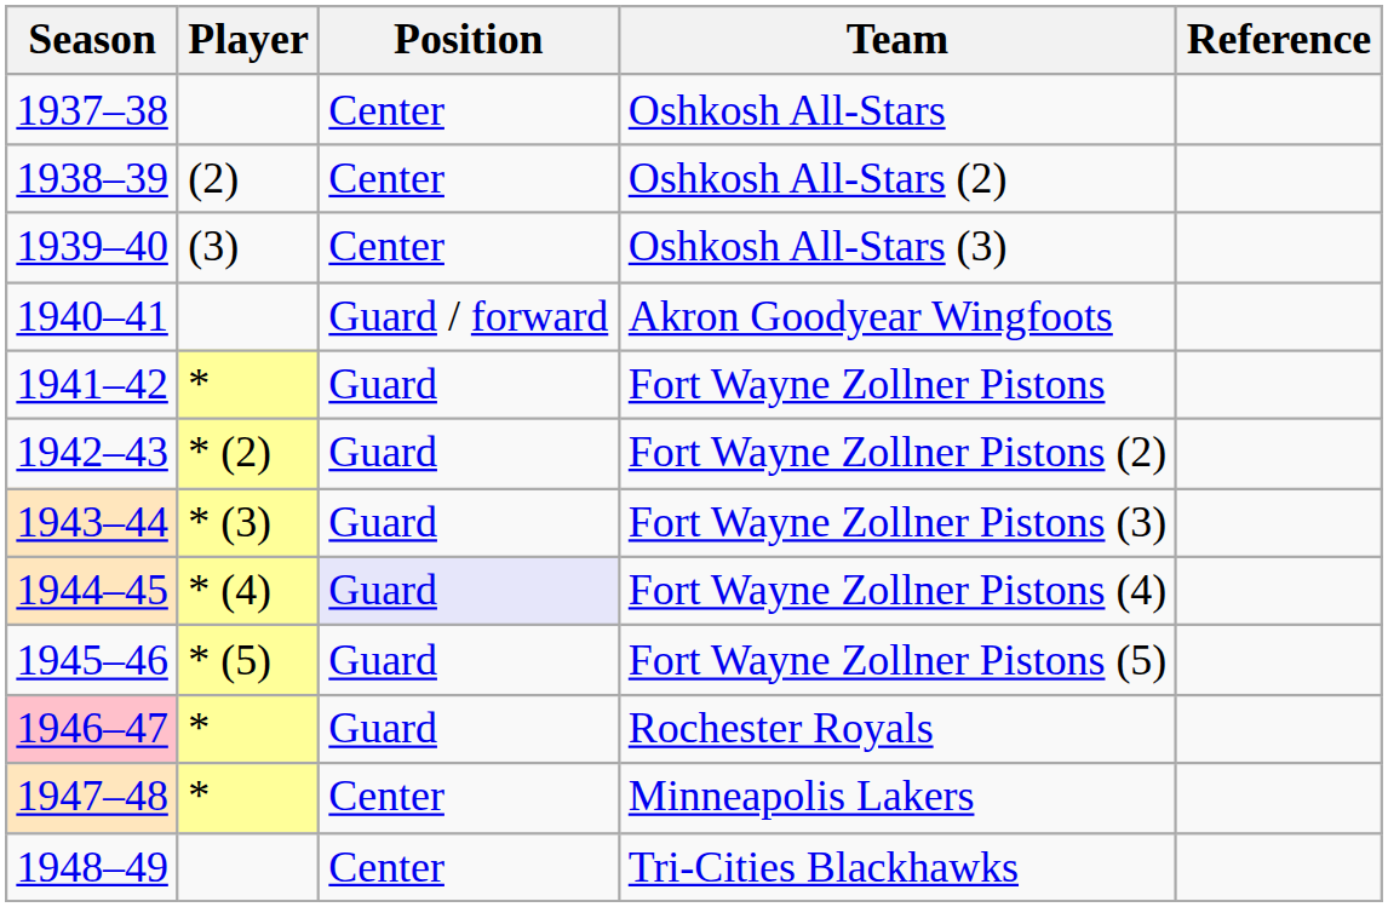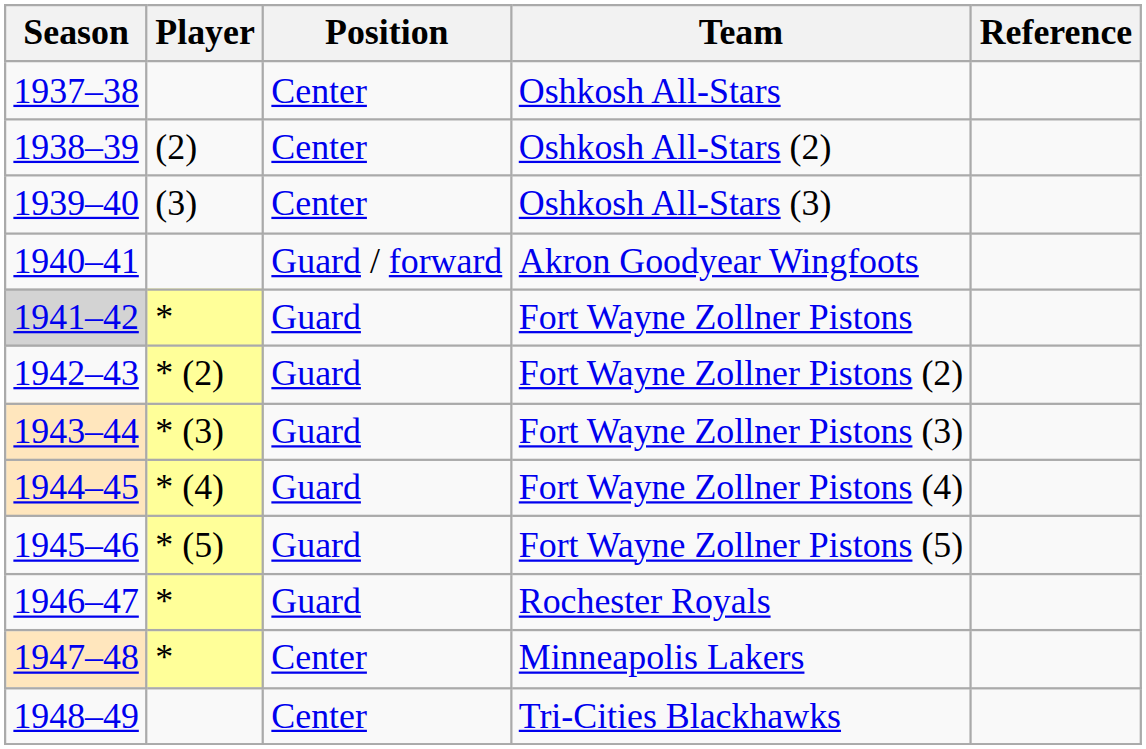Fort Wayne Zollner Pistons | Season: no background -> lightgrey background
Fort Wayne Zollner Pistons (4) | Position: lavender background -> no background
Rochester Royals | Season: pink background -> no background
